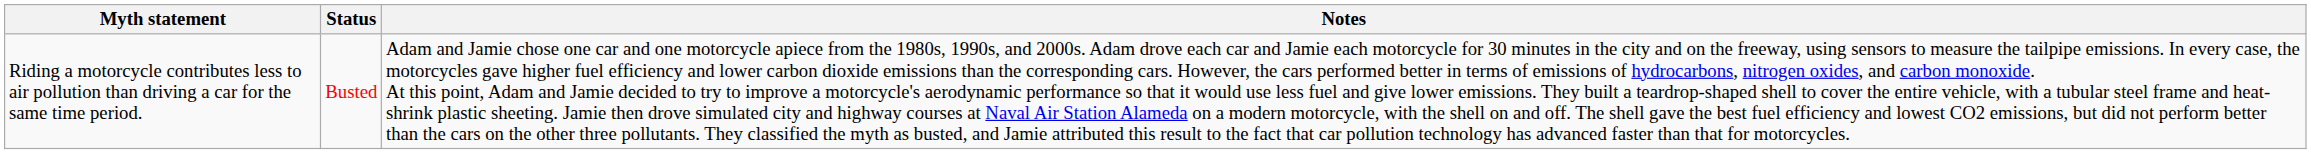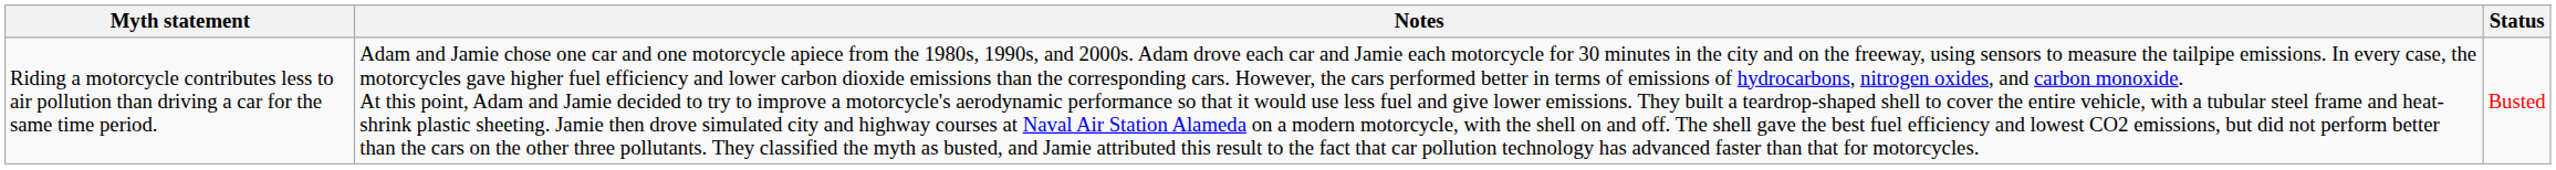columns swapped: Status <-> Notes
